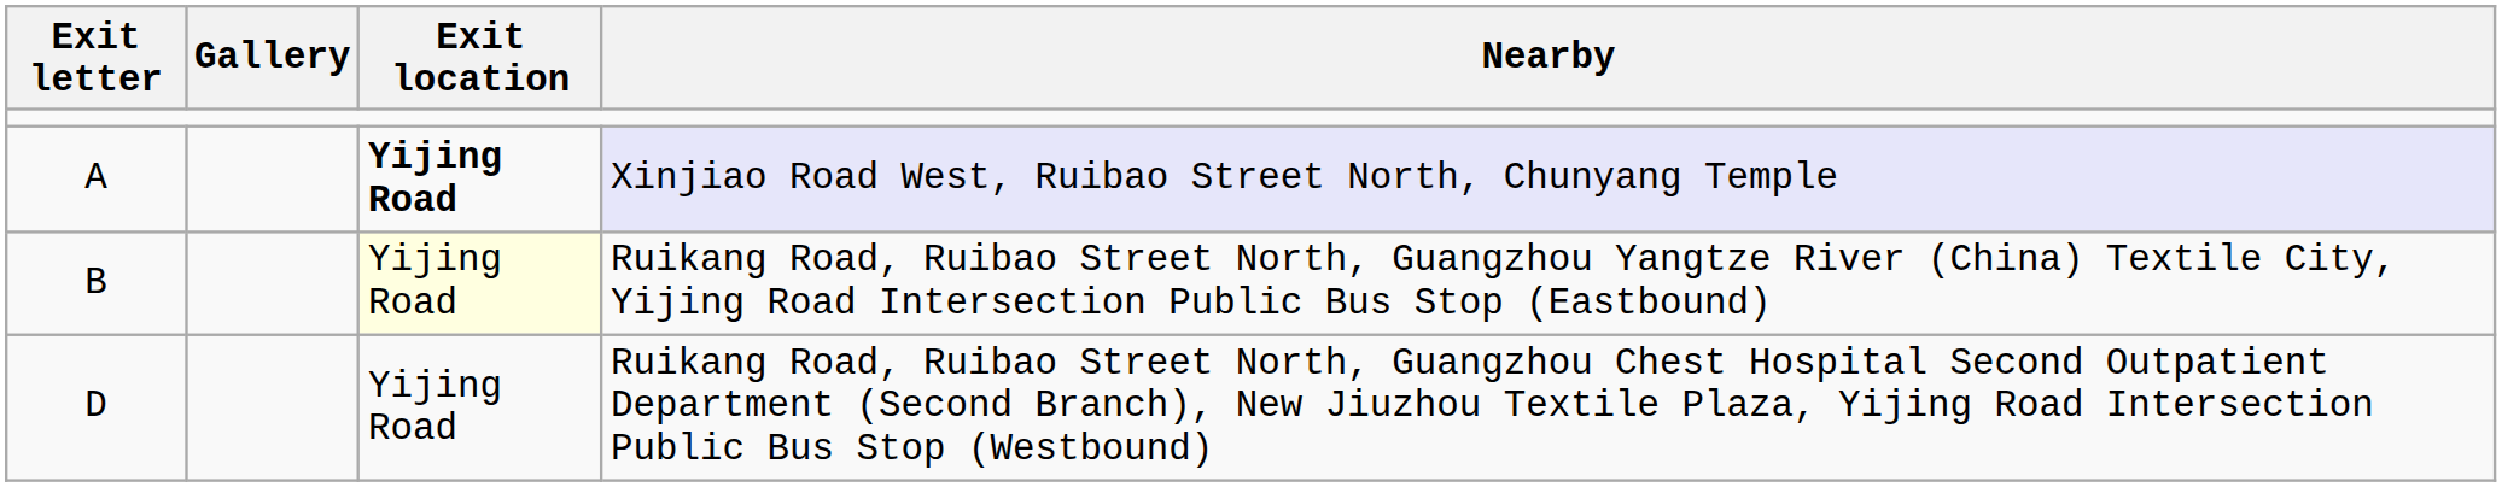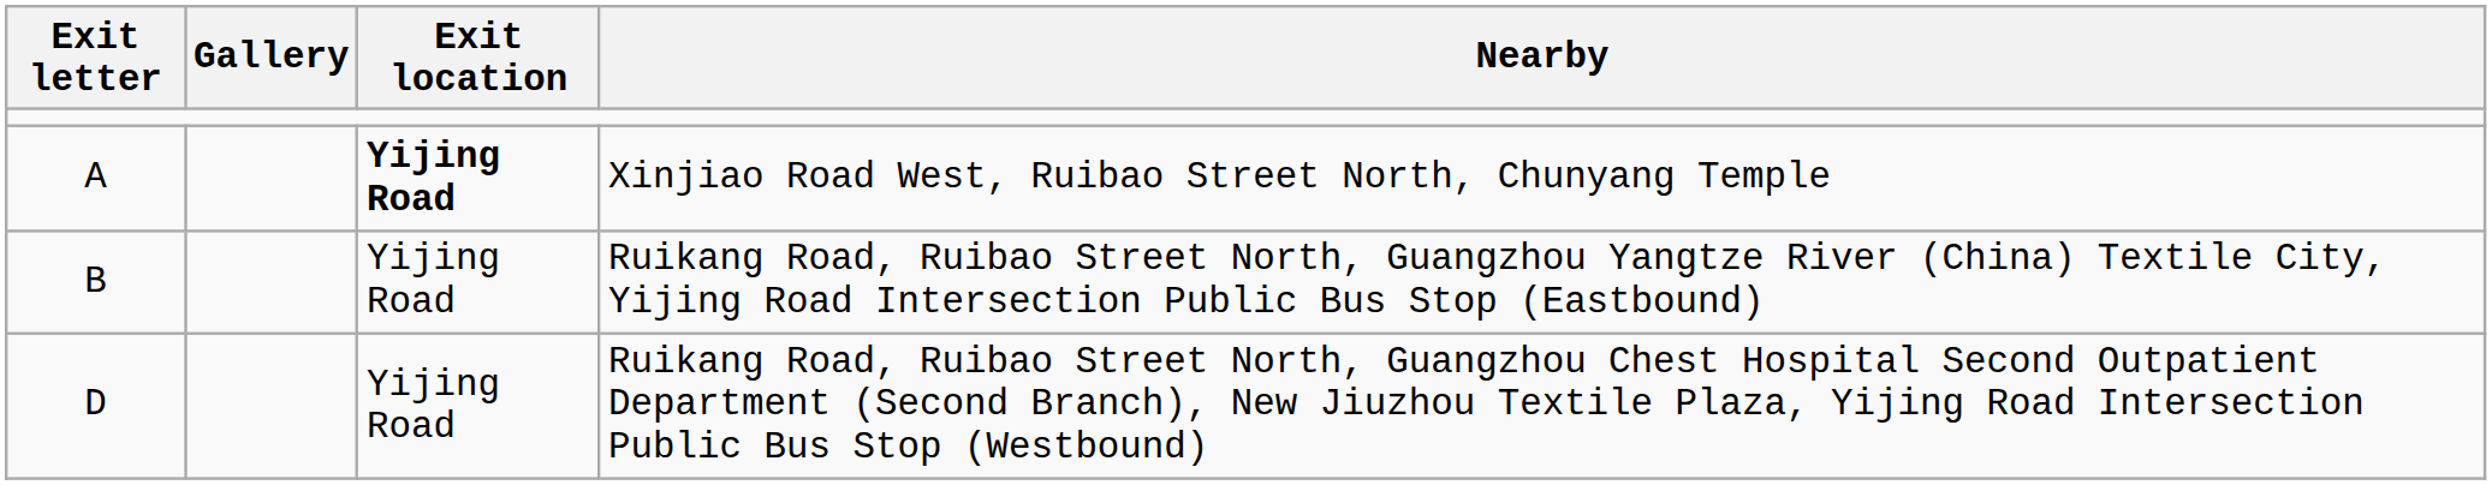A | Nearby: lavender background -> no background
B | Exit location: lightyellow background -> no background
